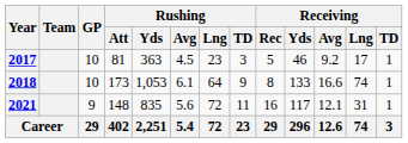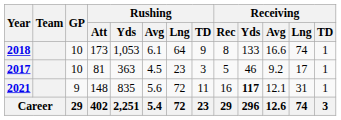rows swapped: 2017 <-> 2018
2021 | Receiving / Yds: normal -> bold
